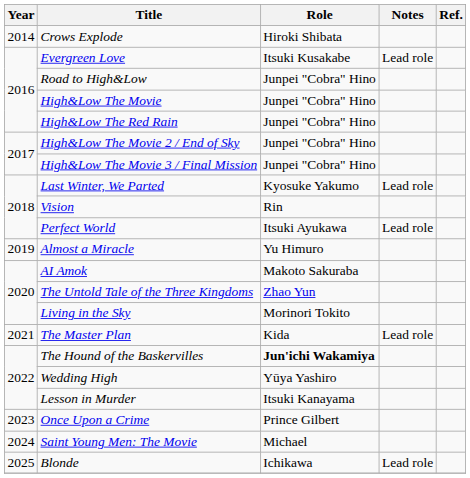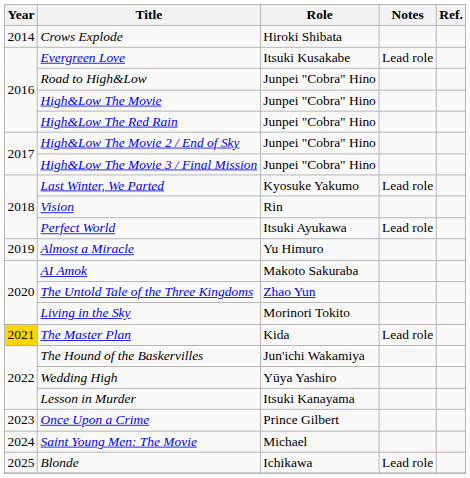The Master Plan | Year: no background -> gold background
The Hound of the Baskervilles | Role: bold -> normal
